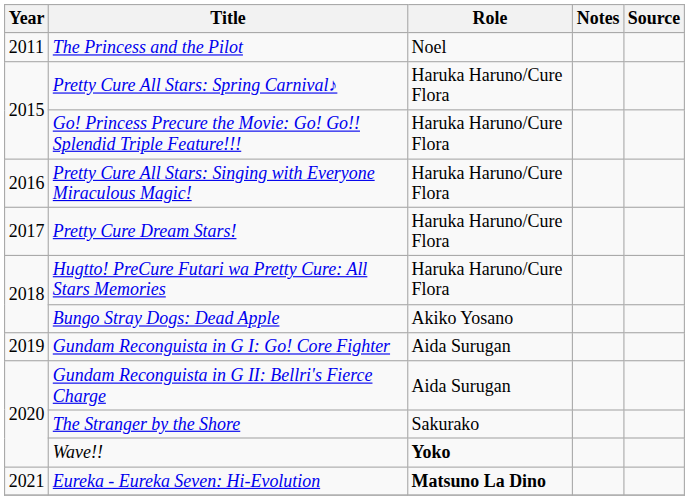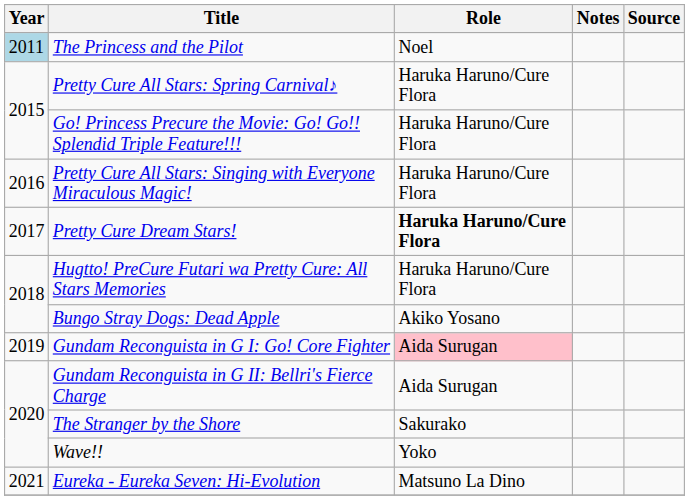The Princess and the Pilot | Year: no background -> lightblue background
Pretty Cure Dream Stars! | Role: normal -> bold
Gundam Reconguista in G I: Go! Core Fighter | Role: no background -> pink background
Wave!! | Role: bold -> normal
Eureka - Eureka Seven: Hi-Evolution | Role: bold -> normal
